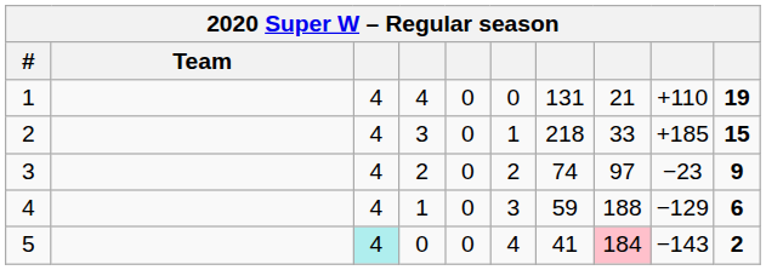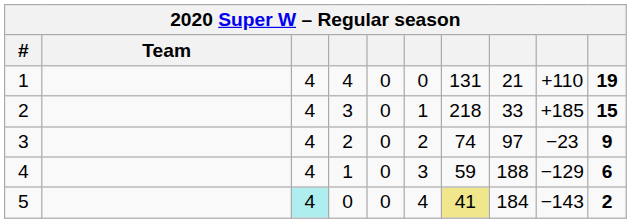5 | column 7: no background -> khaki background
5 | column 8: pink background -> no background
